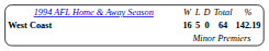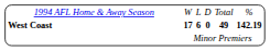West Coast | column 2: 16 -> 17
West Coast | column 3: 5 -> 6
West Coast | column 5: 64 -> 49
